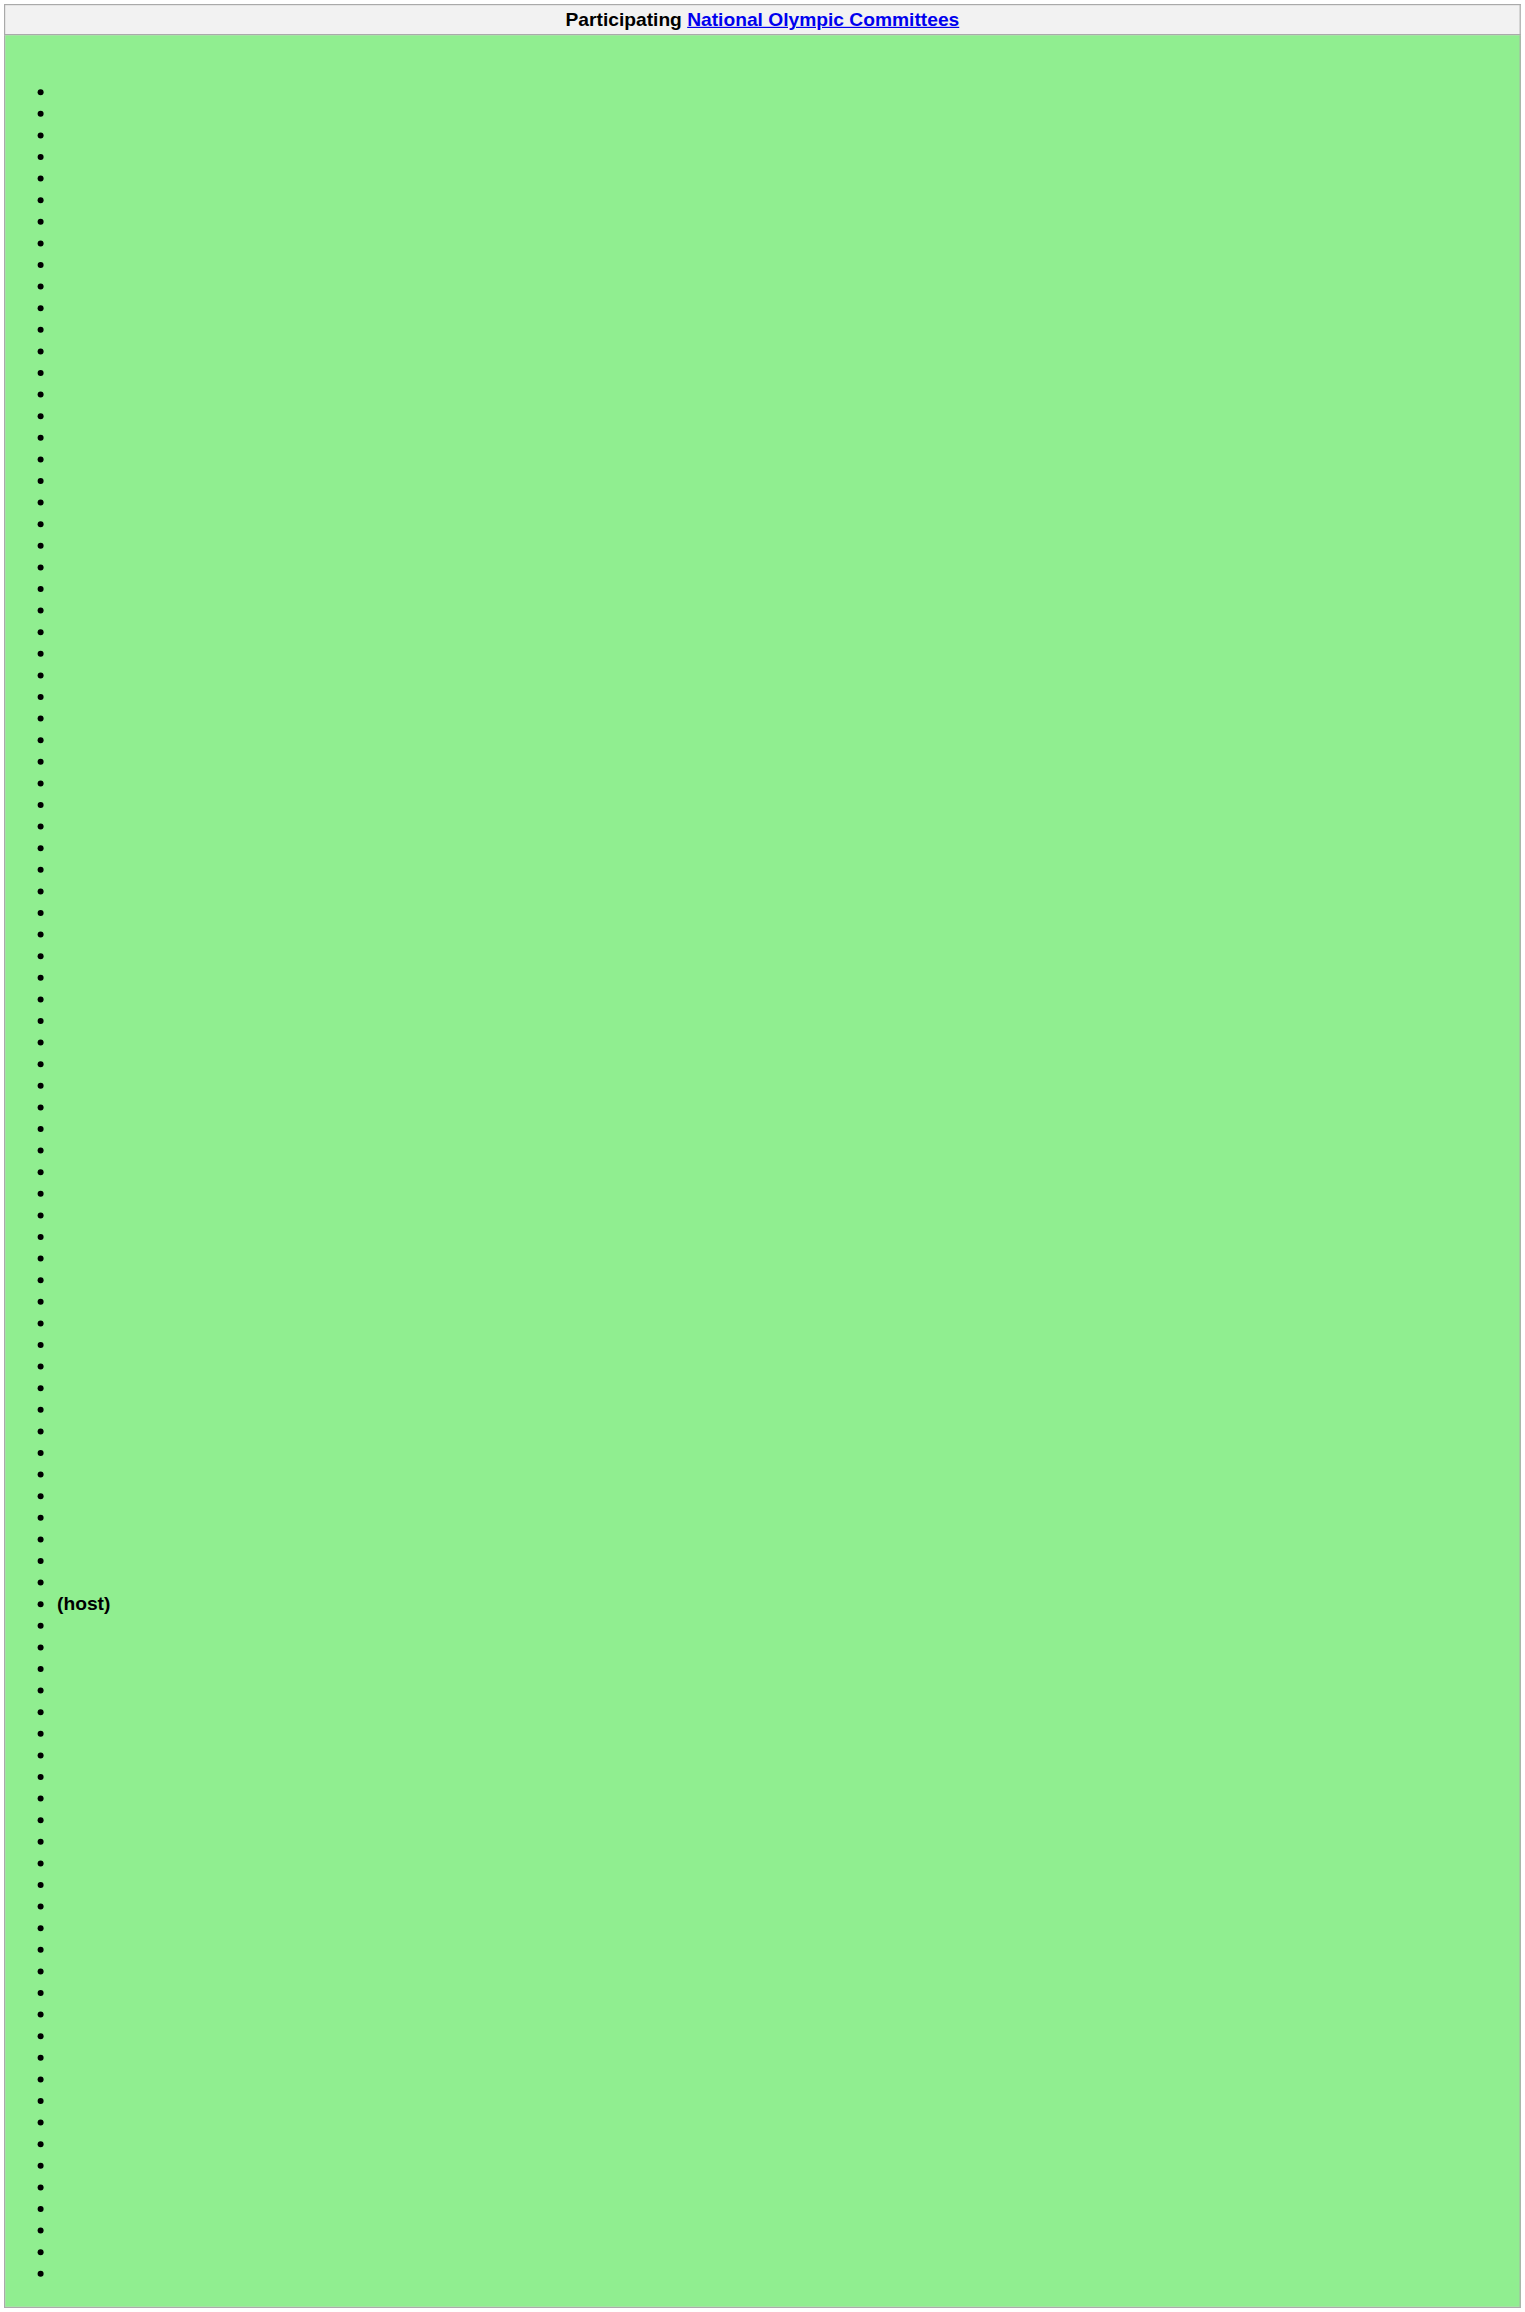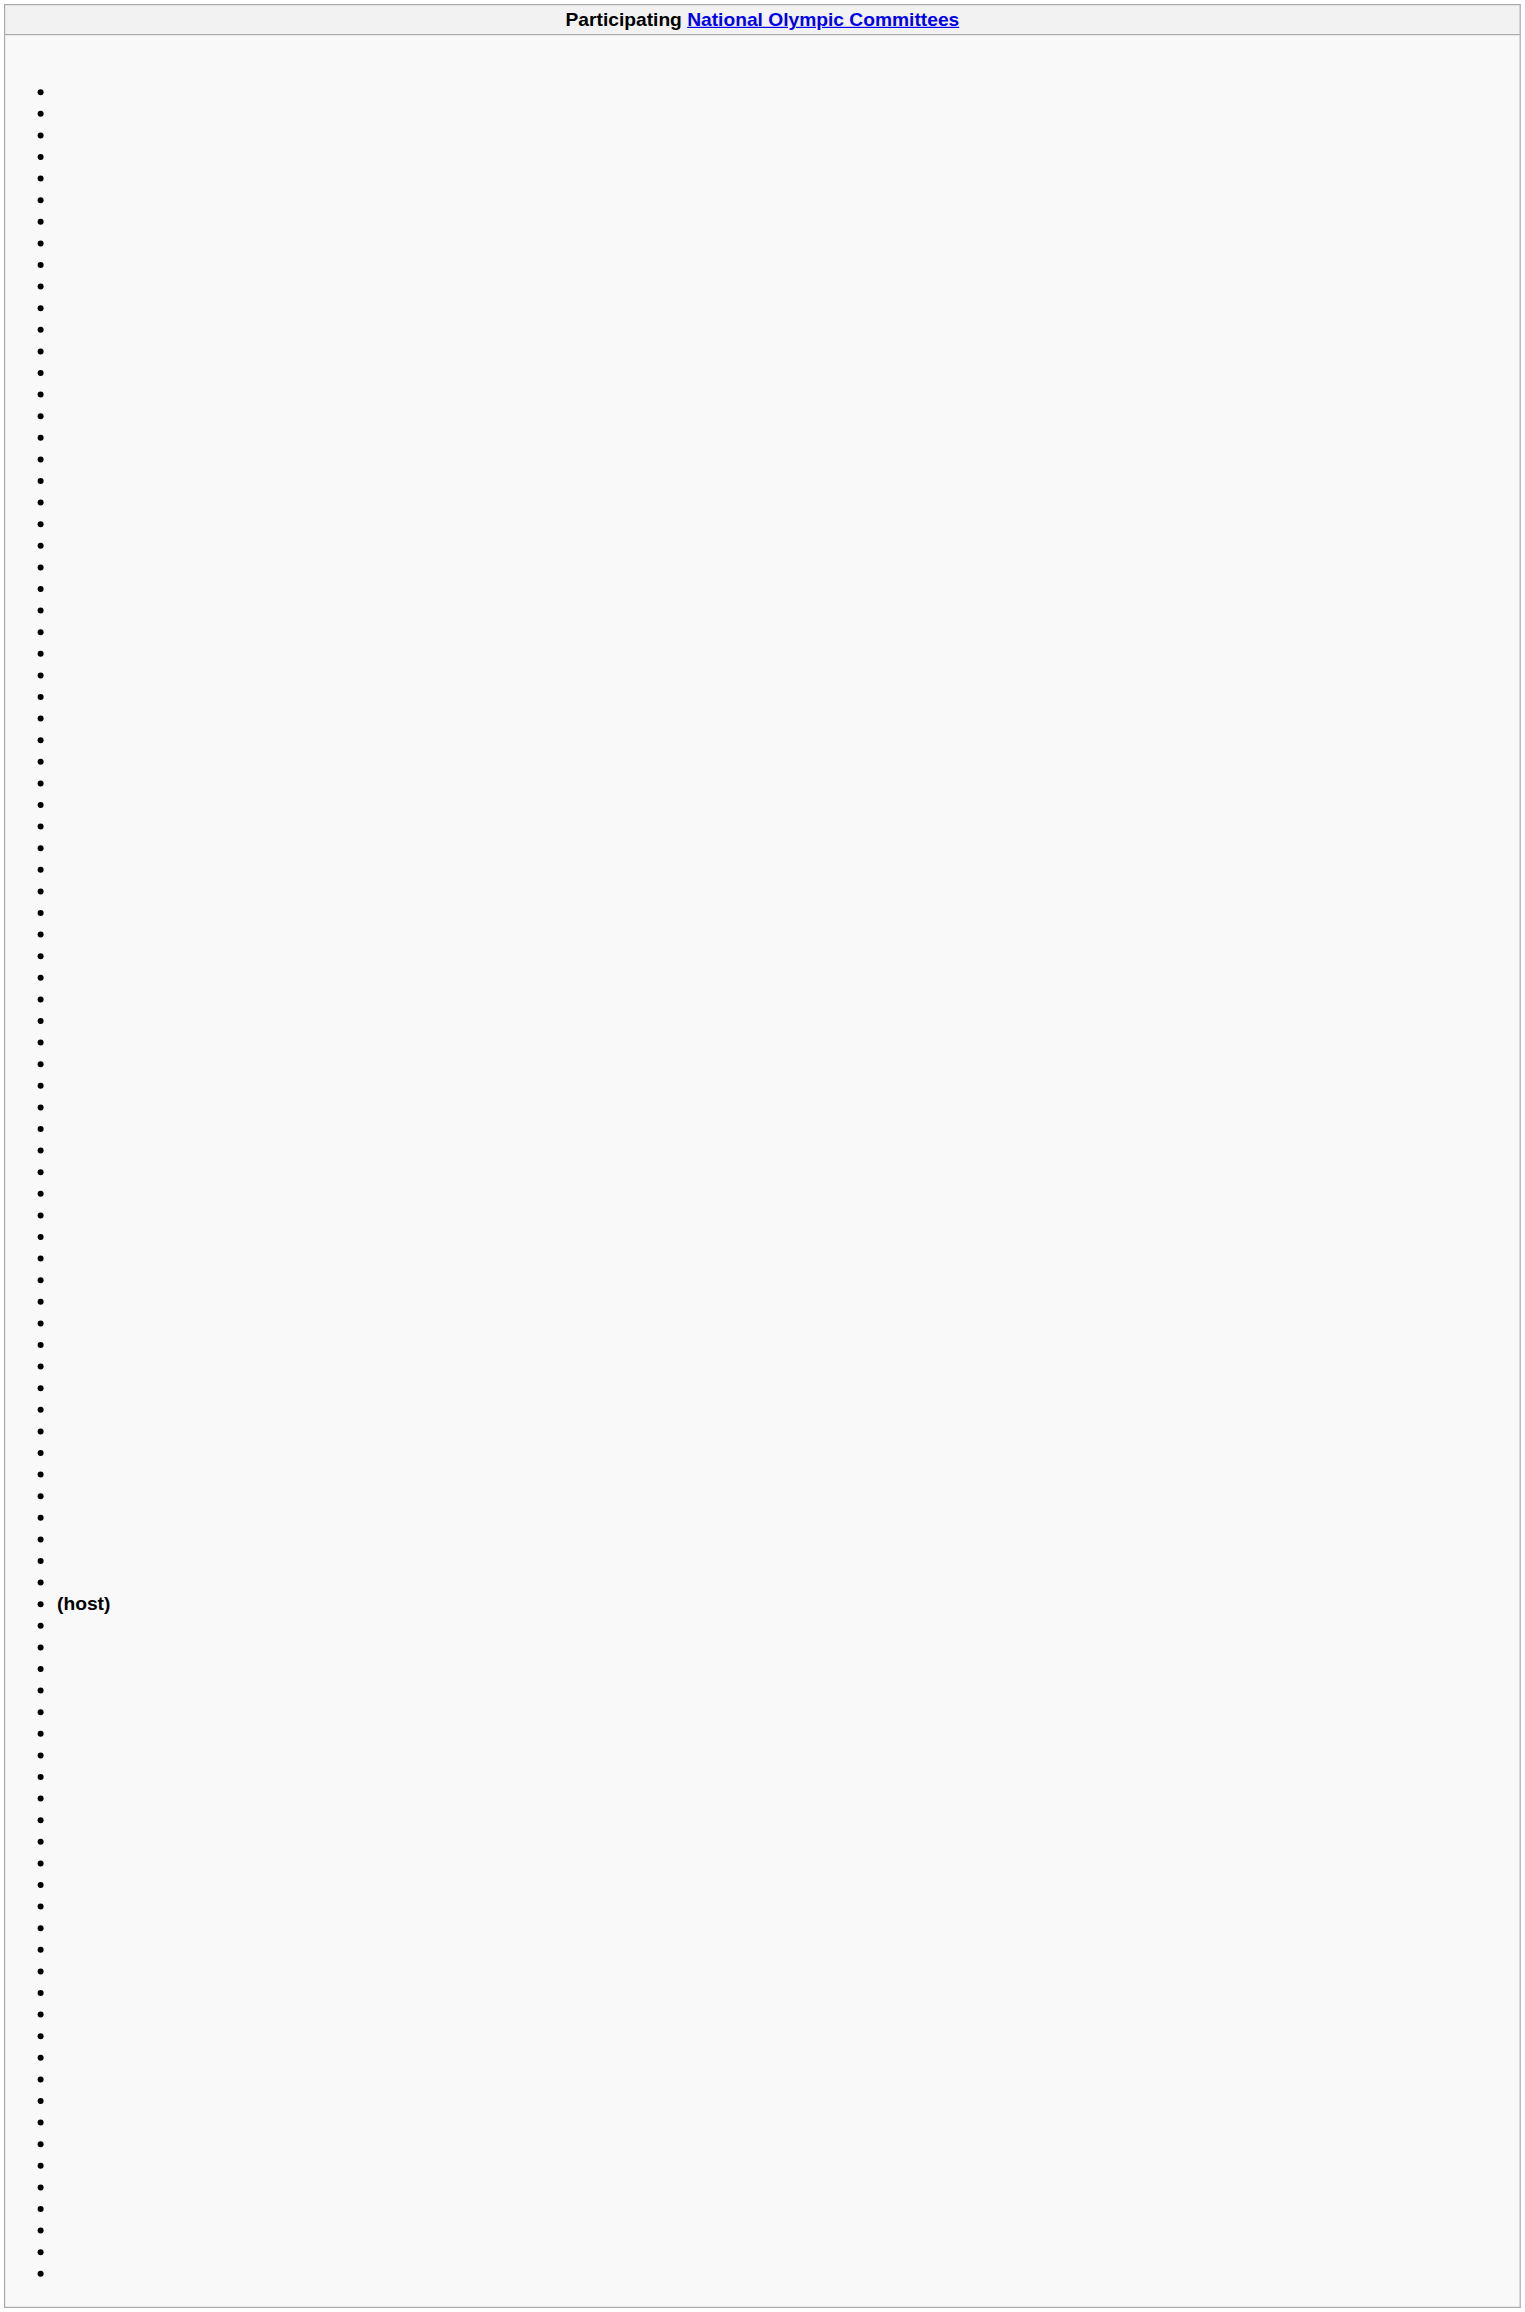row 2 | column 1: lightgreen background -> no background
